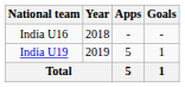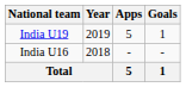rows swapped: India U16 <-> India U19
